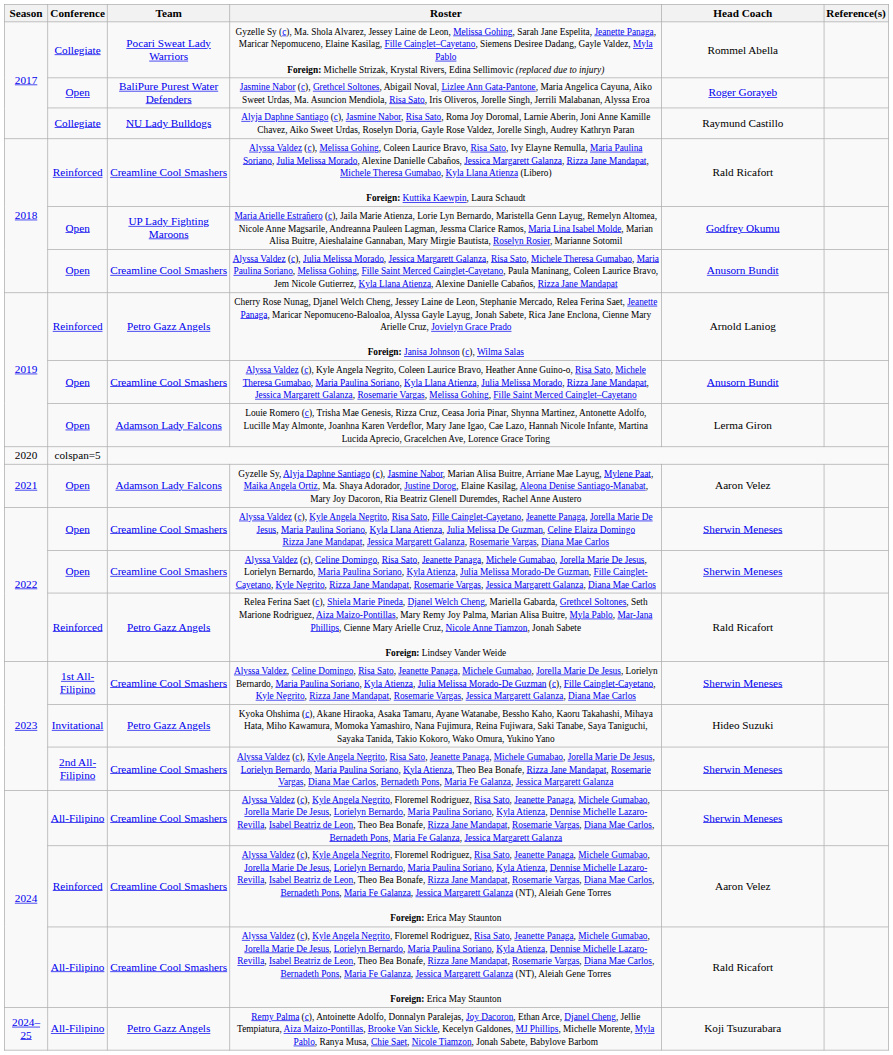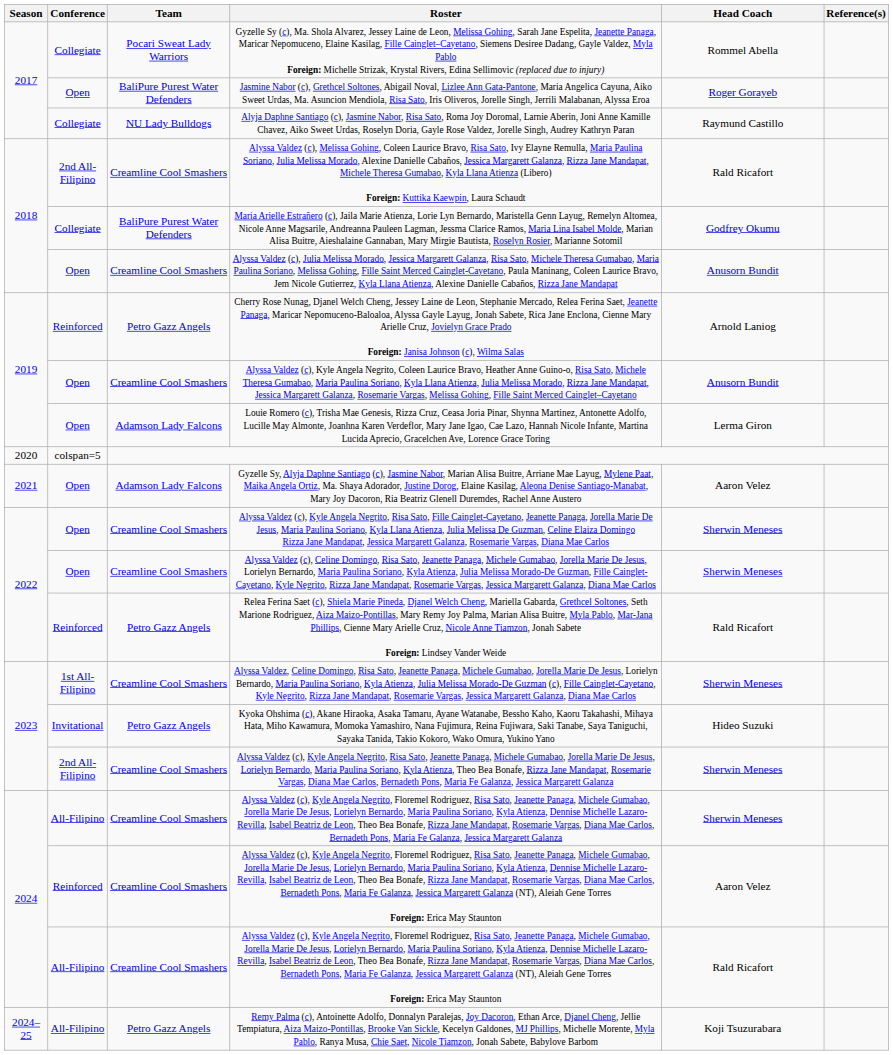row 5 | Conference: Reinforced -> 2nd All-Filipino
row 6 | Conference: Open -> Collegiate
row 6 | Team: UP Lady Fighting Maroons -> BaliPure Purest Water Defenders
